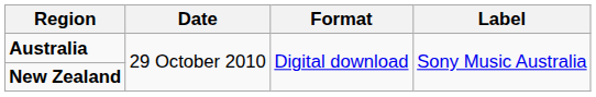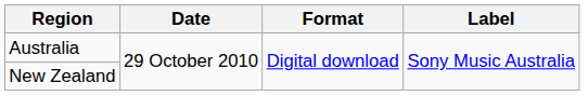Australia | Region: bold -> normal
New Zealand | Region: bold -> normal
